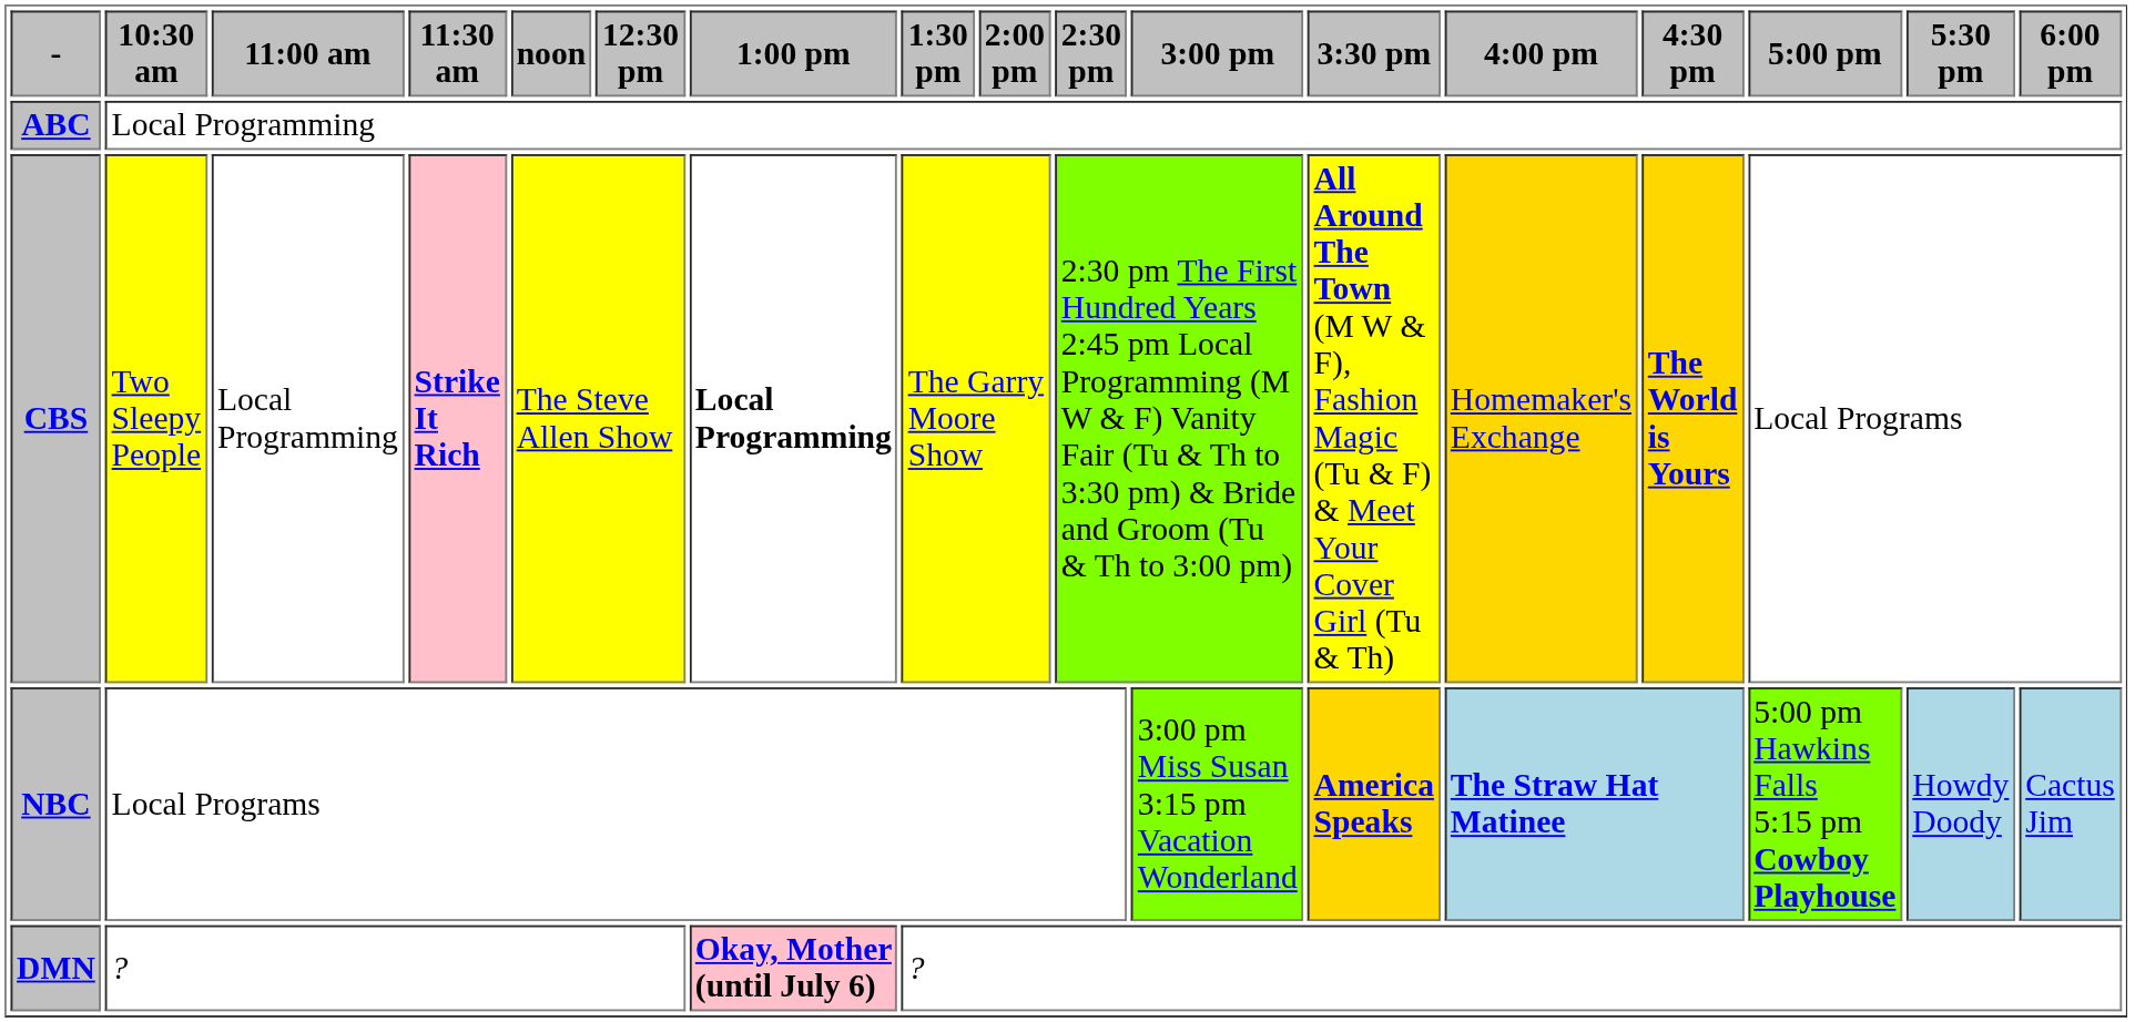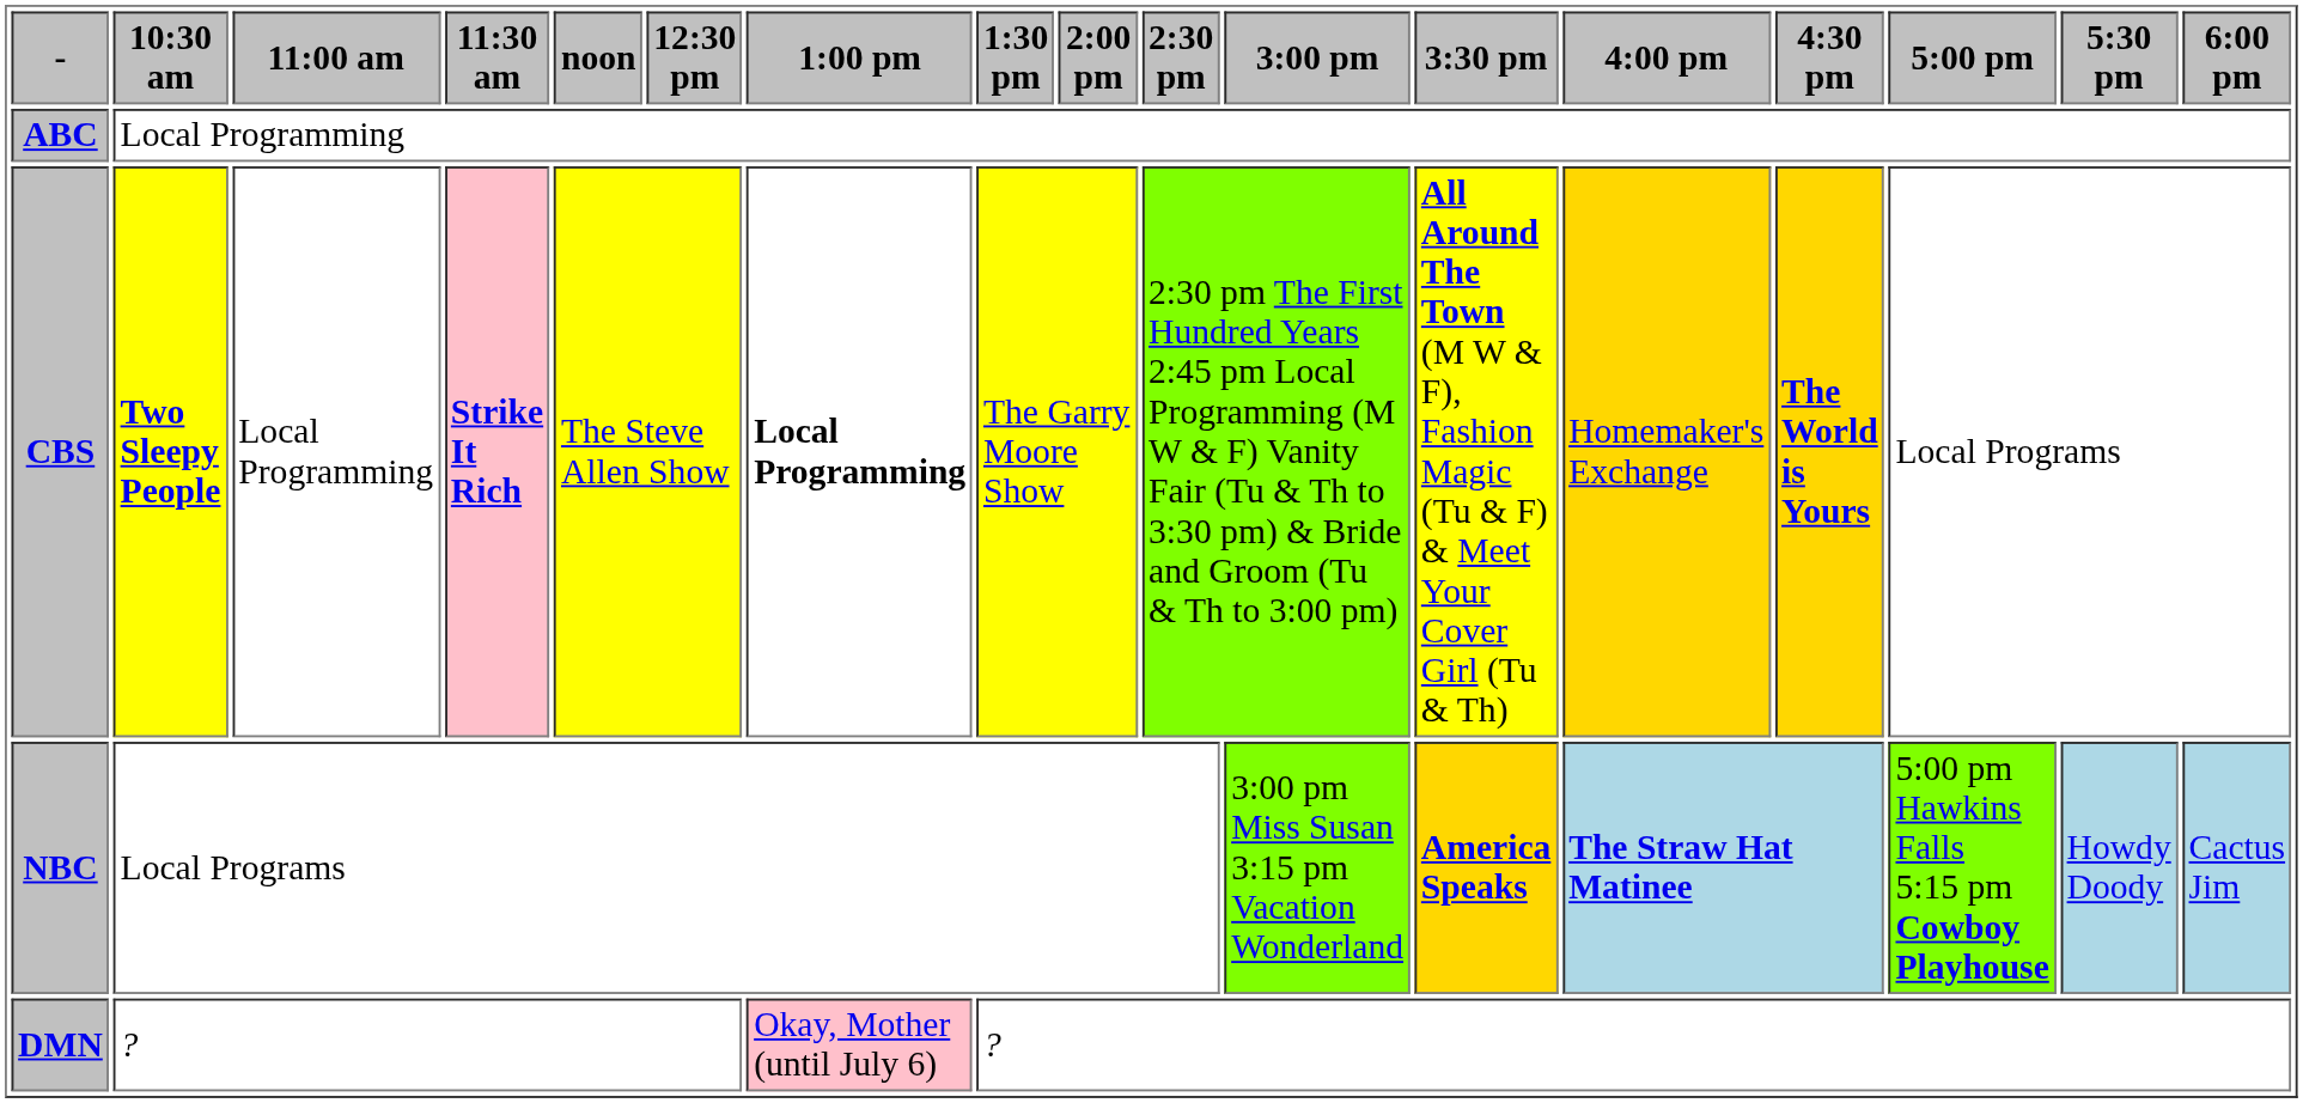CBS | 10:30 am: normal -> bold
DMN | 1:00 pm: bold -> normal
